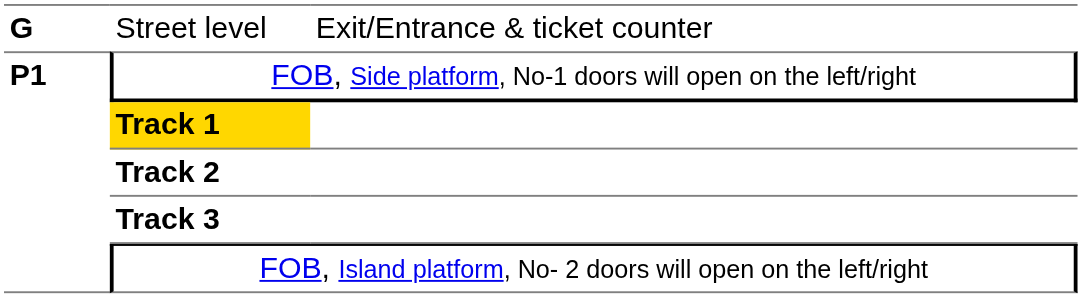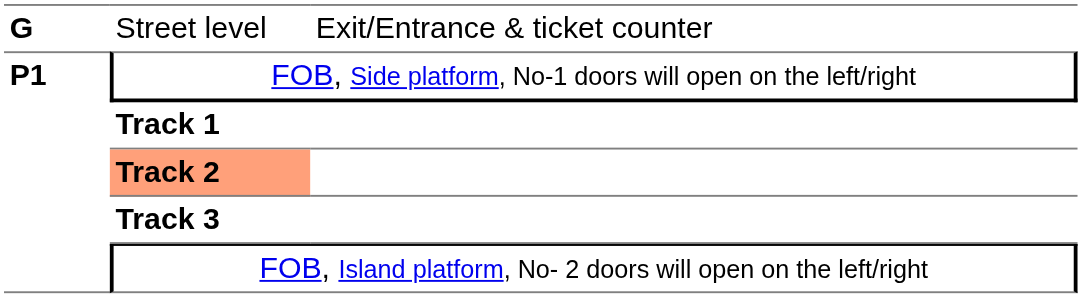Track 1 | column 2: gold background -> no background
Track 2 | column 2: no background -> lightsalmon background
